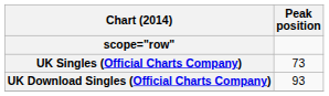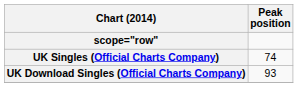UK Singles (Official Charts Company) | Peak position: 73 -> 74
